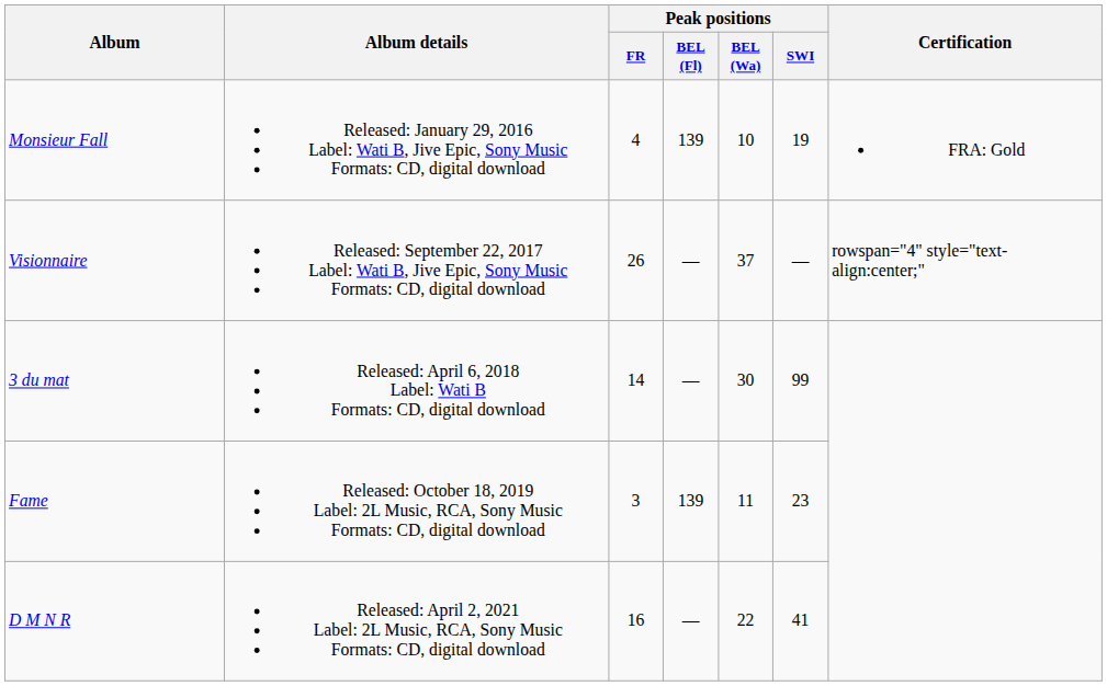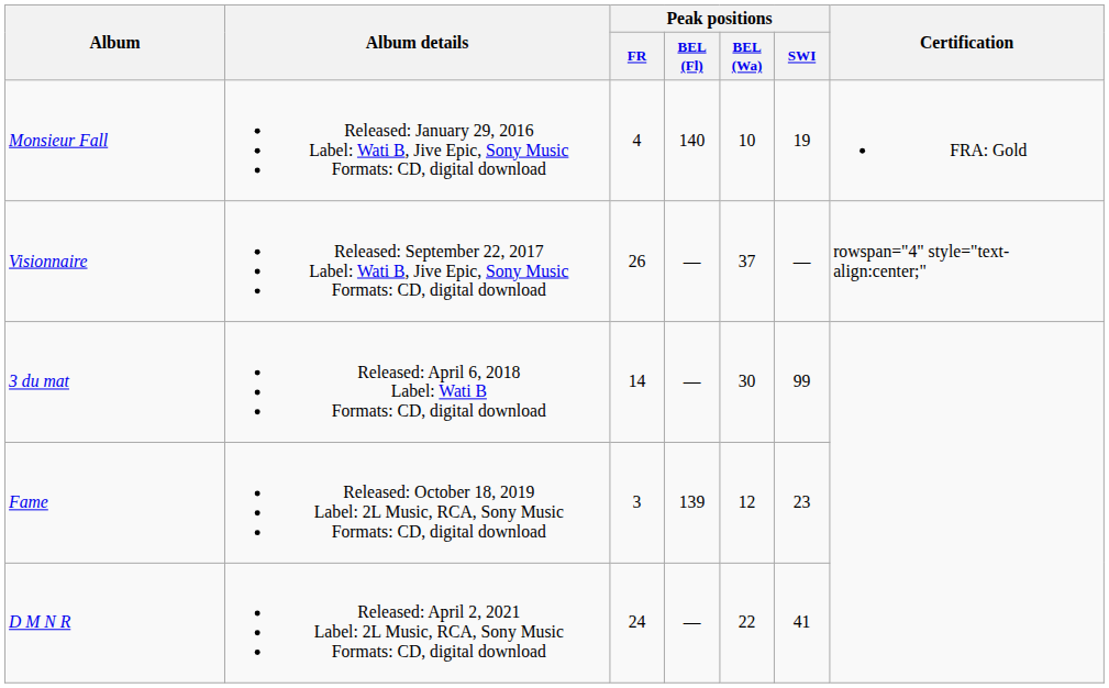Monsieur Fall | Peak positions / BEL (Fl): 139 -> 140
Fame | Peak positions / BEL (Wa): 11 -> 12
D M N R | Peak positions / FR: 16 -> 24
